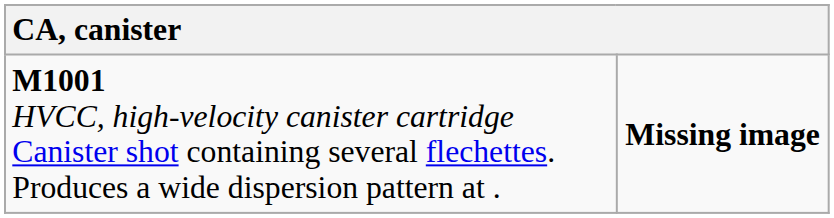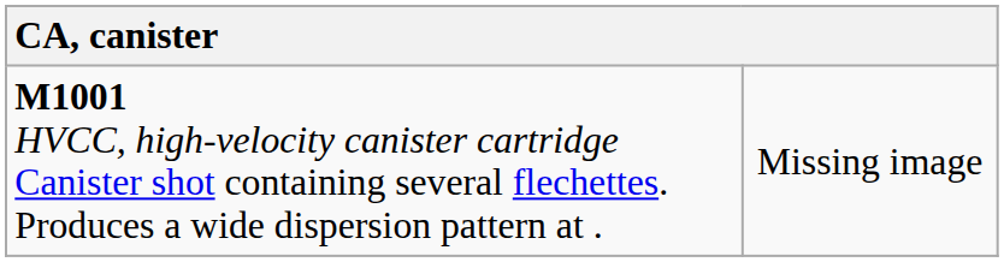row 2 | column 2: bold -> normal
